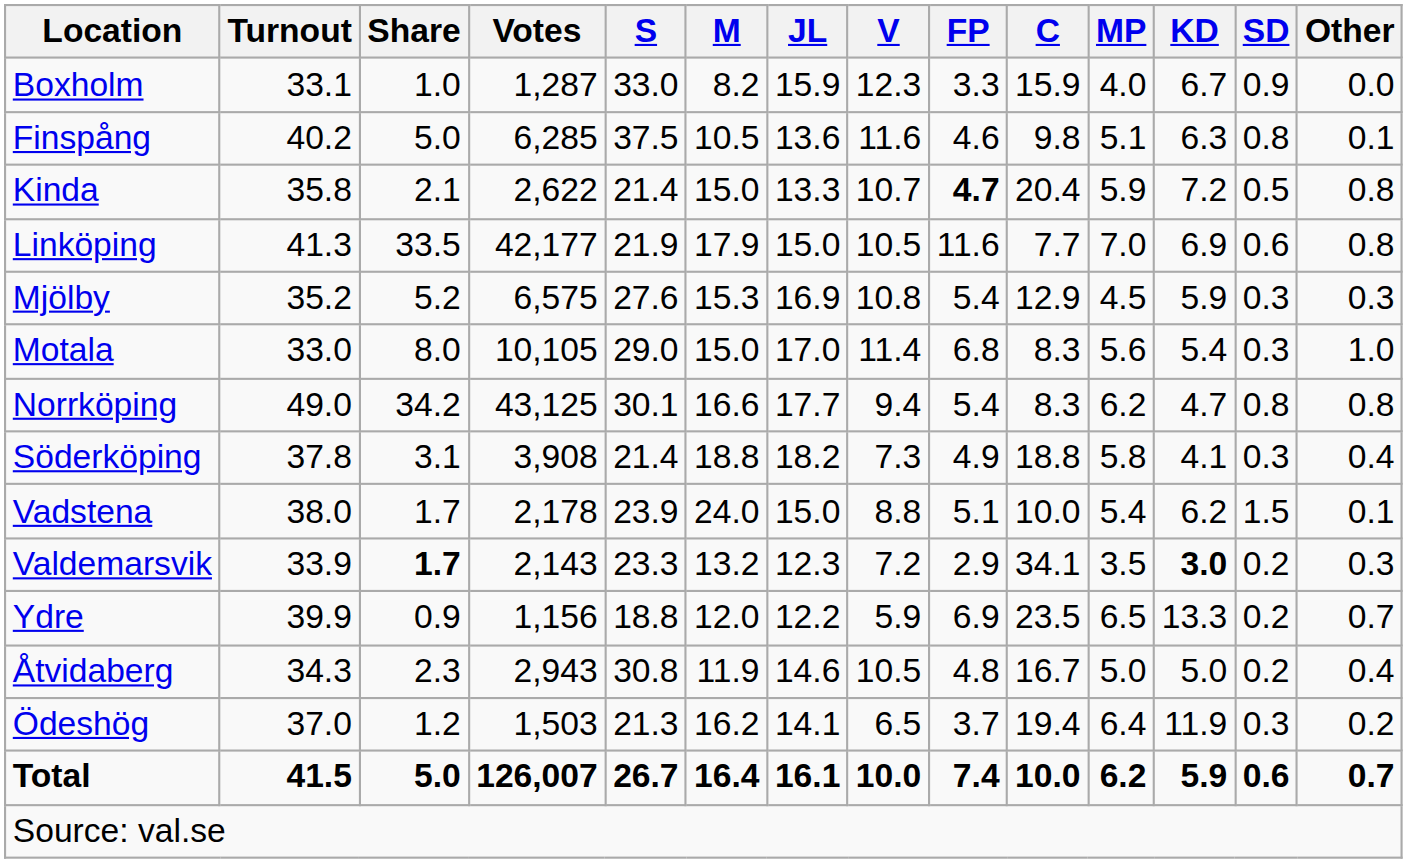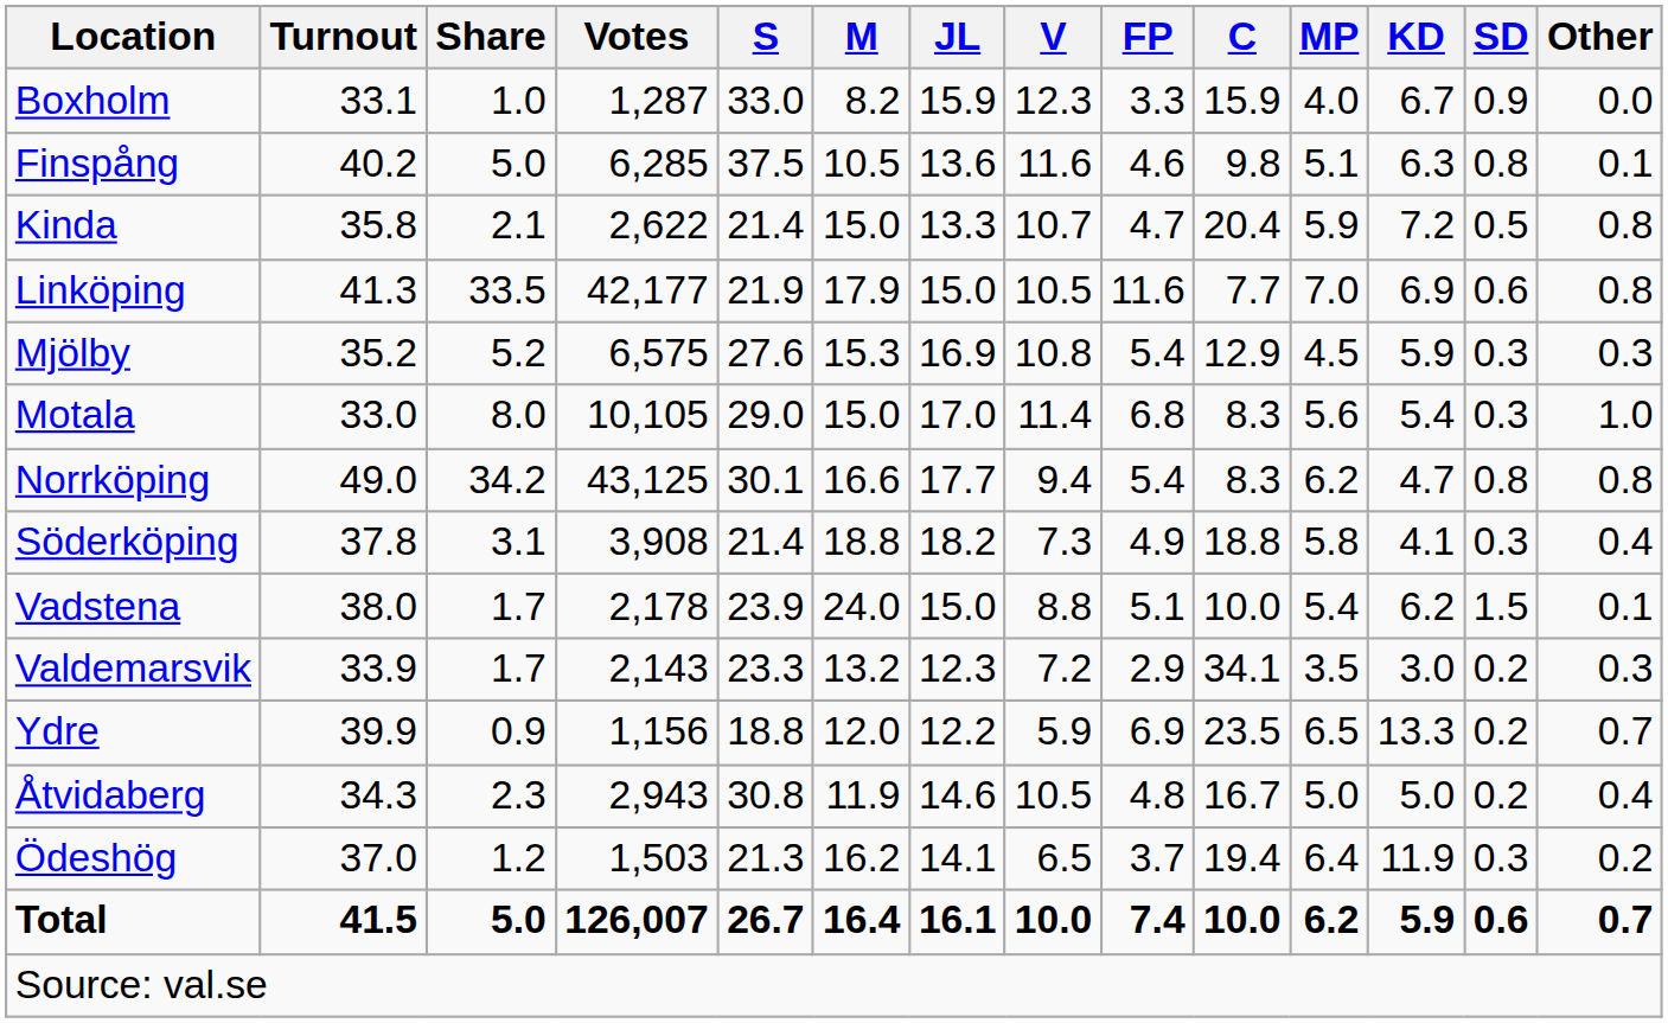Kinda | FP: bold -> normal
Valdemarsvik | Share: bold -> normal
Valdemarsvik | KD: bold -> normal
